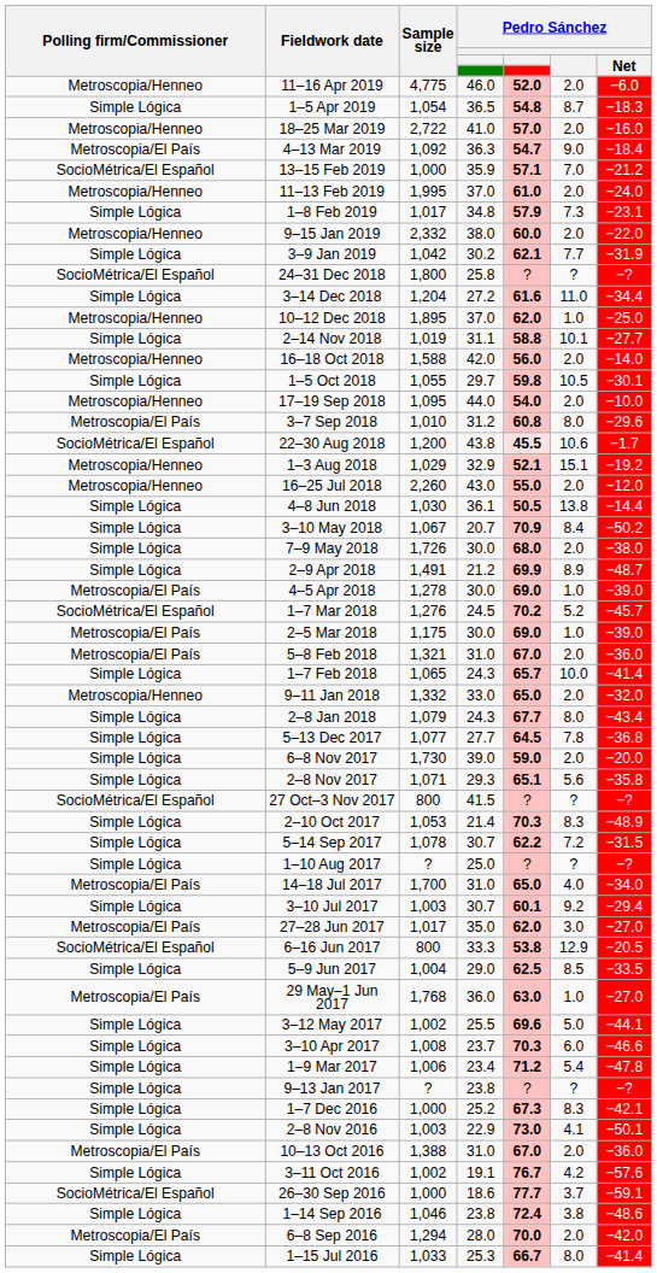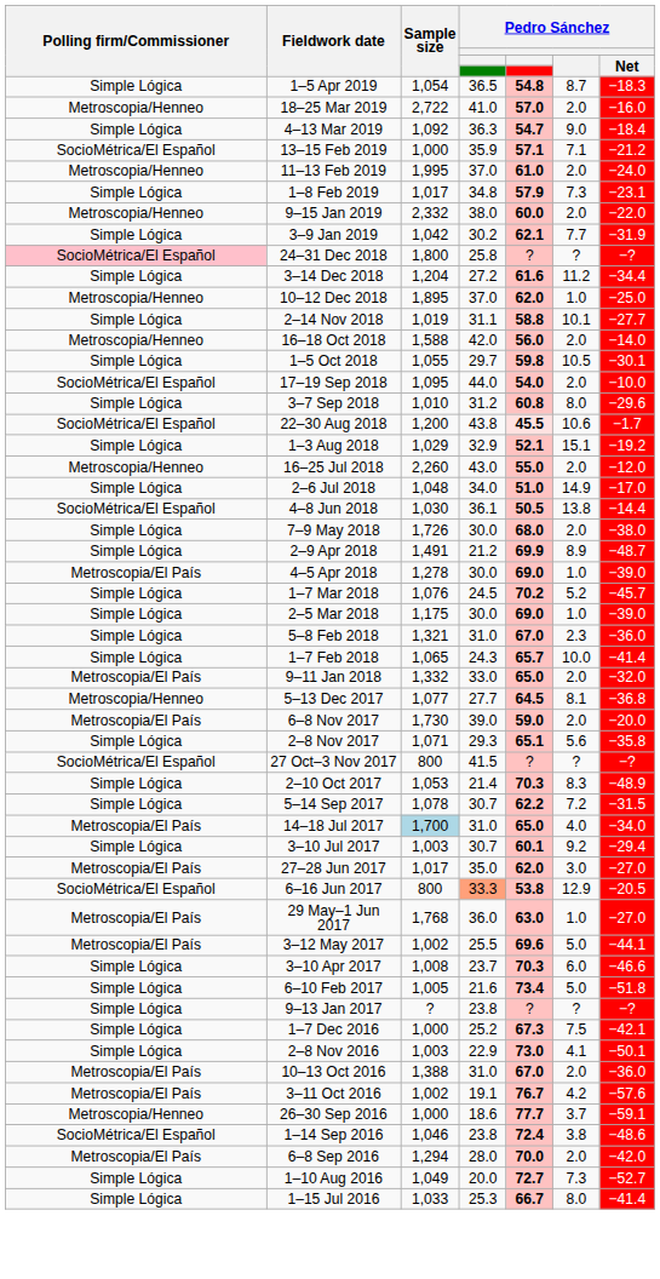- row: Metroscopia/Henneo | 11–16 Apr 2019 | 4,775 | 46.0 | 52.0 | 2.0 | −6.0
4–13 Mar 2019 | Polling firm/Commissioner: Metroscopia/El País -> Simple Lógica
13–15 Feb 2019 | column 6: 7.0 -> 7.1
24–31 Dec 2018 | Polling firm/Commissioner: no background -> pink background
3–14 Dec 2018 | column 6: 11.0 -> 11.2
17–19 Sep 2018 | Polling firm/Commissioner: Metroscopia/Henneo -> SocioMétrica/El Español
3–7 Sep 2018 | Polling firm/Commissioner: Metroscopia/El País -> Simple Lógica
1–3 Aug 2018 | Polling firm/Commissioner: Metroscopia/Henneo -> Simple Lógica
+ row: Simple Lógica | 2–6 Jul 2018 | 1,048 | 34.0 | 51.0 | 14.9 | −17.0
4–8 Jun 2018 | Polling firm/Commissioner: Simple Lógica -> SocioMétrica/El Español
- row: Simple Lógica | 3–10 May 2018 | 1,067 | 20.7 | 70.9 | 8.4 | −50.2
1–7 Mar 2018 | Polling firm/Commissioner: SocioMétrica/El Español -> Simple Lógica
1–7 Mar 2018 | Sample size: 1,276 -> 1,076
2–5 Mar 2018 | Polling firm/Commissioner: Metroscopia/El País -> Simple Lógica
5–8 Feb 2018 | Polling firm/Commissioner: Metroscopia/El País -> Simple Lógica
5–8 Feb 2018 | column 6: 2.0 -> 2.3
9–11 Jan 2018 | Polling firm/Commissioner: Metroscopia/Henneo -> Metroscopia/El País
- row: Simple Lógica | 2–8 Jan 2018 | 1,079 | 24.3 | 67.7 | 8.0 | −43.4
5–13 Dec 2017 | Polling firm/Commissioner: Simple Lógica -> Metroscopia/Henneo
5–13 Dec 2017 | column 6: 7.8 -> 8.1
6–8 Nov 2017 | Polling firm/Commissioner: Simple Lógica -> Metroscopia/El País
- row: Simple Lógica | 1–10 Aug 2017 | ? | 25.0 | ? | ? | −?
14–18 Jul 2017 | Sample size: no background -> lightblue background
6–16 Jun 2017 | column 4: no background -> lightsalmon background
- row: Simple Lógica | 5–9 Jun 2017 | 1,004 | 29.0 | 62.5 | 8.5 | −33.5
3–12 May 2017 | Polling firm/Commissioner: Simple Lógica -> Metroscopia/El País
- row: Simple Lógica | 1–9 Mar 2017 | 1,006 | 23.4 | 71.2 | 5.4 | −47.8
+ row: Simple Lógica | 6–10 Feb 2017 | 1,005 | 21.6 | 73.4 | 5.0 | −51.8
1–7 Dec 2016 | column 6: 8.3 -> 7.5
3–11 Oct 2016 | Polling firm/Commissioner: Simple Lógica -> Metroscopia/El País
26–30 Sep 2016 | Polling firm/Commissioner: SocioMétrica/El Español -> Metroscopia/Henneo
1–14 Sep 2016 | Polling firm/Commissioner: Simple Lógica -> SocioMétrica/El Español
+ row: Simple Lógica | 1–10 Aug 2016 | 1,049 | 20.0 | 72.7 | 7.3 | −52.7
